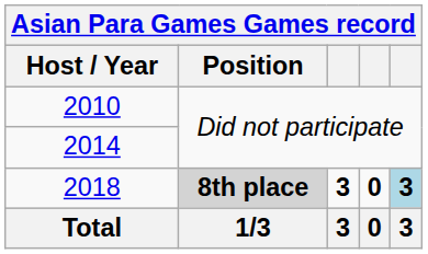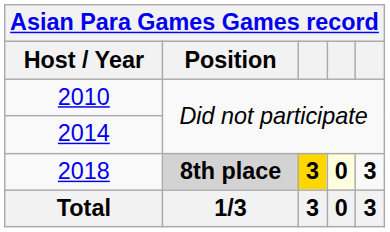2018 | column 3: no background -> gold background
2018 | column 4: no background -> lightyellow background
2018 | column 5: lightblue background -> no background
